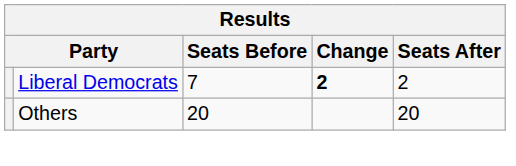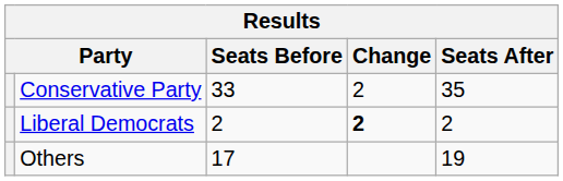+ row: Conservative Party | 33 | 2 | 35
Liberal Democrats | Seats Before: 7 -> 2
Others | Seats Before: 20 -> 17
Others | Seats After: 20 -> 19
